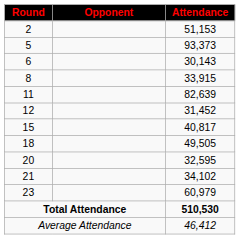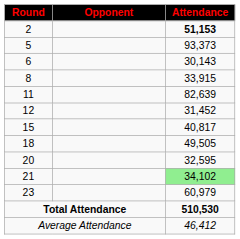2 | Attendance: normal -> bold
21 | Attendance: no background -> lightgreen background
